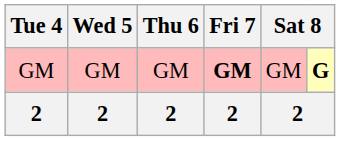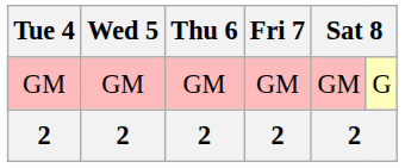row 2 | Fri 7: bold -> normal
row 2 | column 6: bold -> normal
